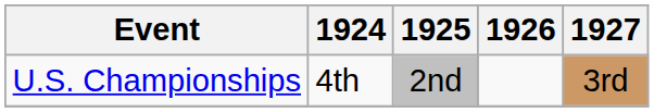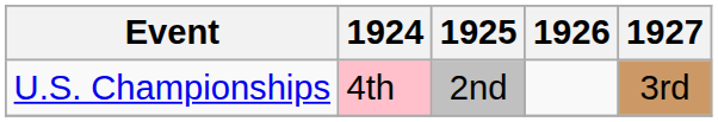U.S. Championships | 1924: no background -> pink background
